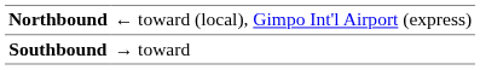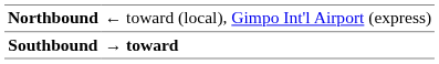Southbound | column 2: normal -> bold
